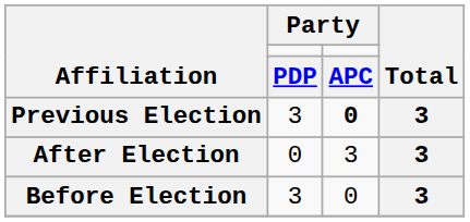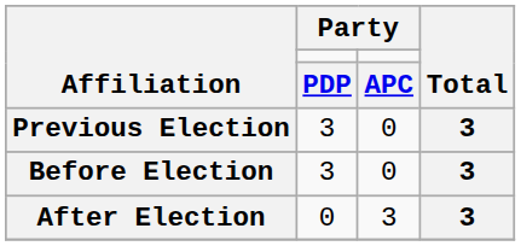Previous Election | column 3: bold -> normal
rows swapped: Before Election <-> After Election
